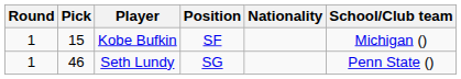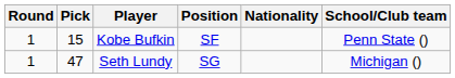Kobe Bufkin | School/Club team: Michigan () -> Penn State ()
Seth Lundy | Pick: 46 -> 47
Seth Lundy | School/Club team: Penn State () -> Michigan ()
